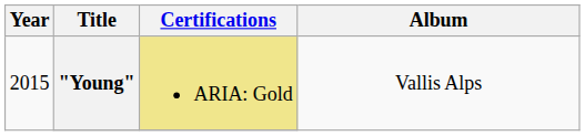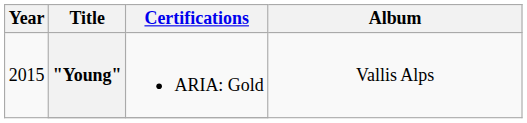"Young" | Certifications: khaki background -> no background
